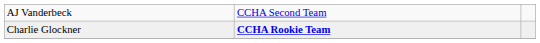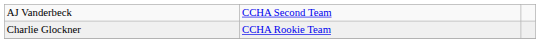Charlie Glockner | column 2: bold -> normal
